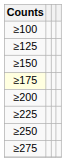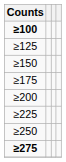≥100 | Counts: normal -> bold
≥175 | Counts: lightyellow background -> no background
≥275 | Counts: normal -> bold
